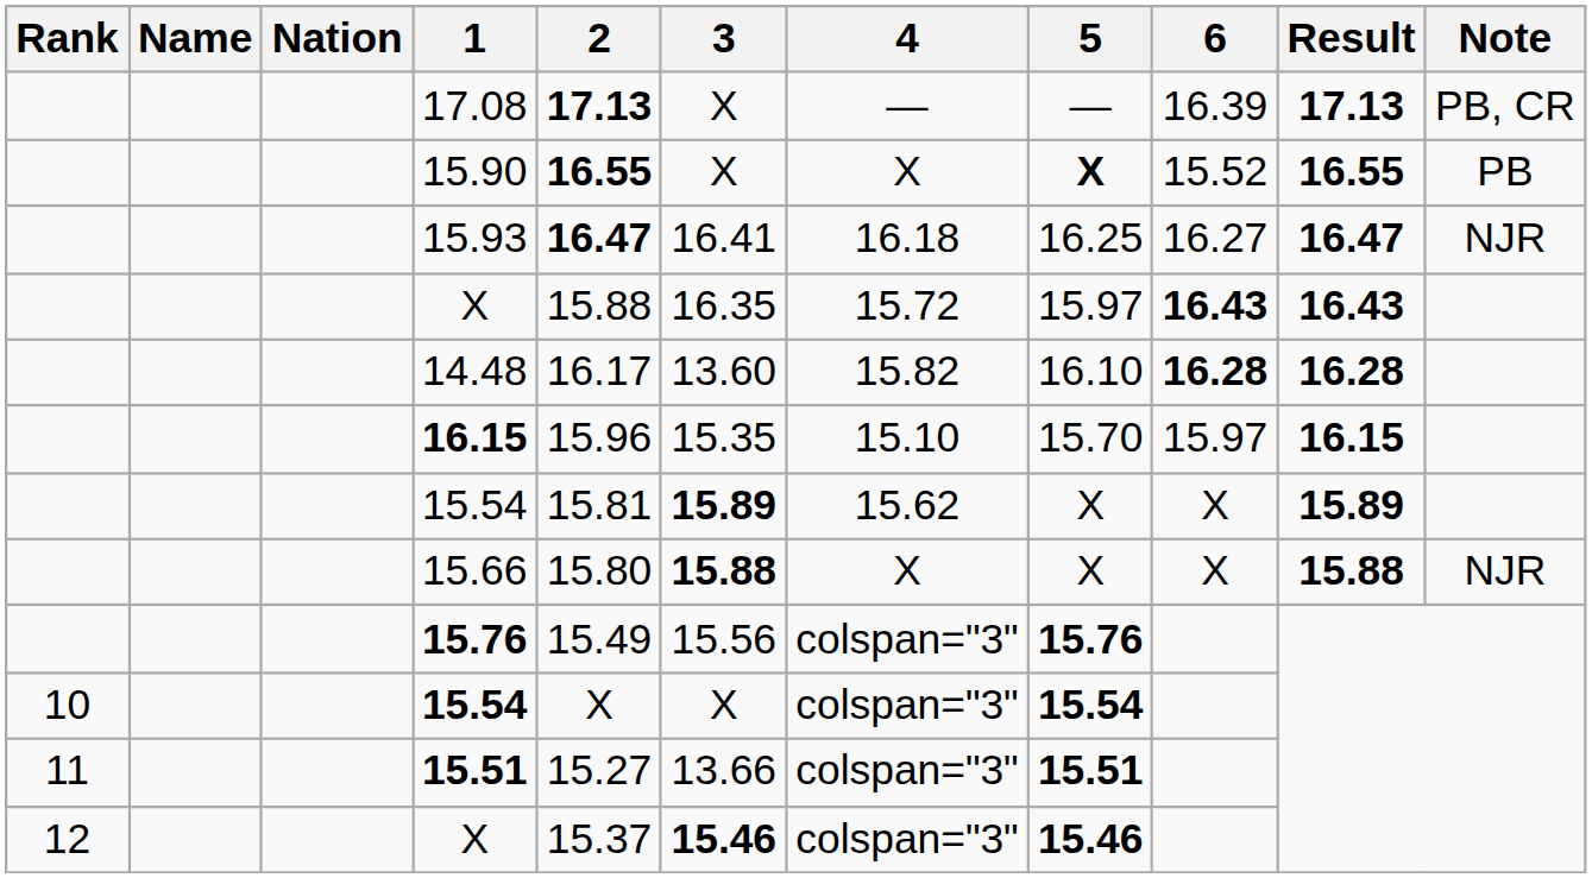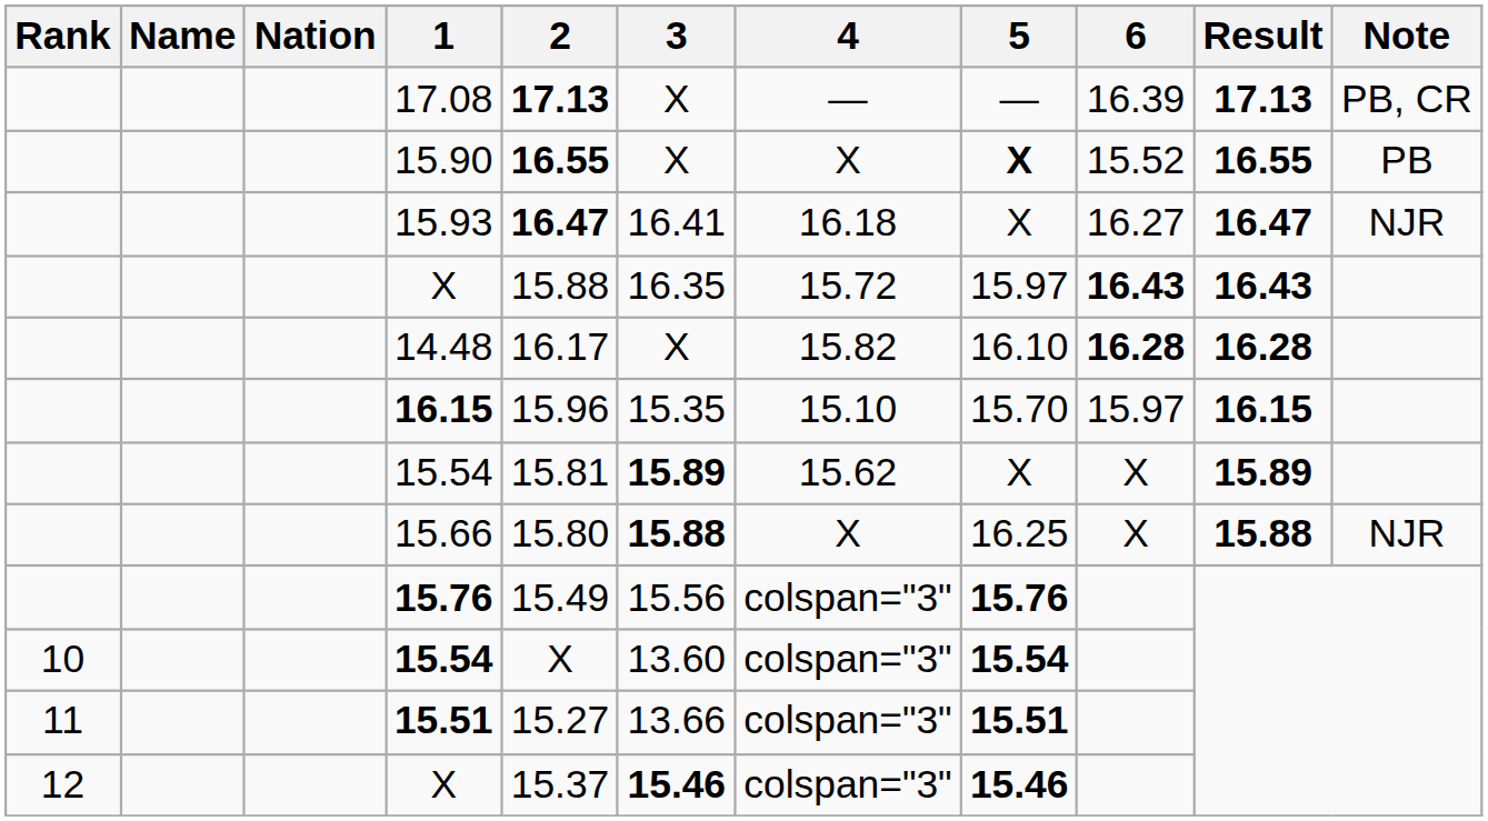15.93 | 5: 16.25 -> X
14.48 | 3: 13.60 -> X
15.66 | 5: X -> 16.25
10 / 15.54 | 3: X -> 13.60
